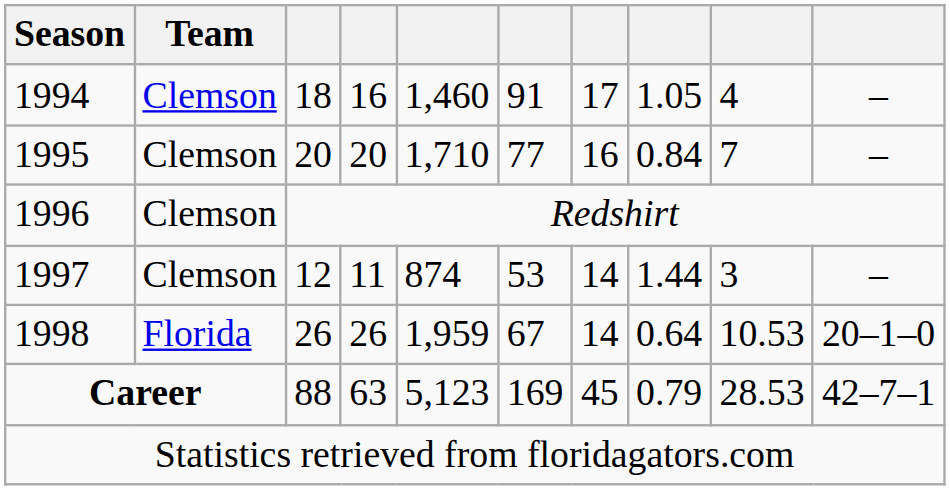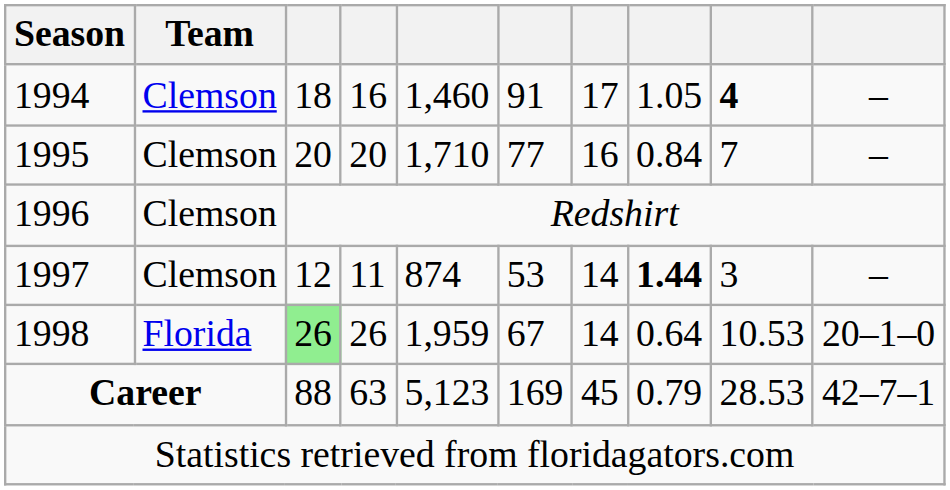1994 | column 9: normal -> bold
1997 | column 8: normal -> bold
1998 | column 3: no background -> lightgreen background
